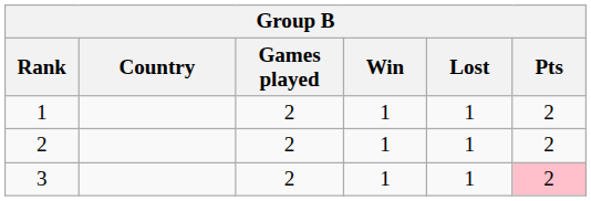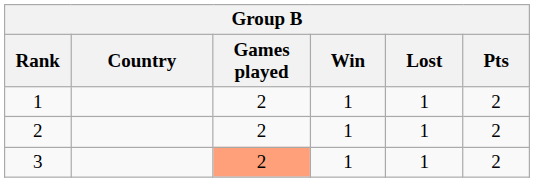3 | Games played: no background -> lightsalmon background
3 | Pts: pink background -> no background
